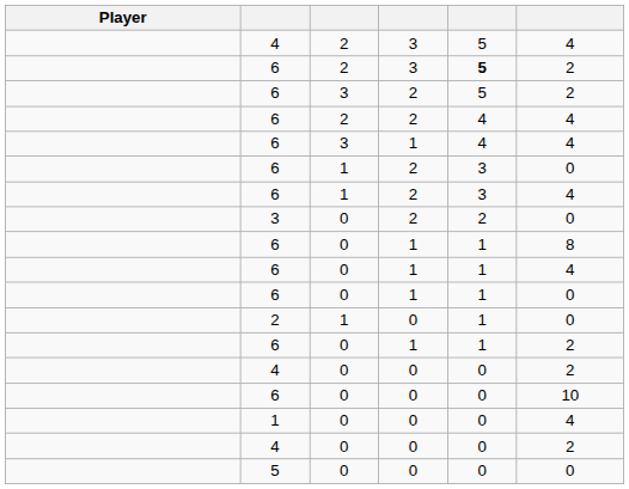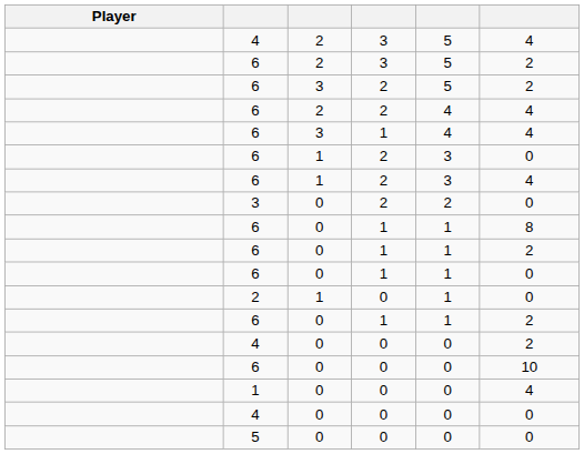row 3 | column 5: bold -> normal
row 11 | column 6: 4 -> 2
row 18 | column 6: 2 -> 0
